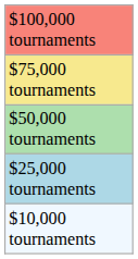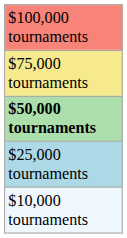row 3 | column 1: normal -> bold
